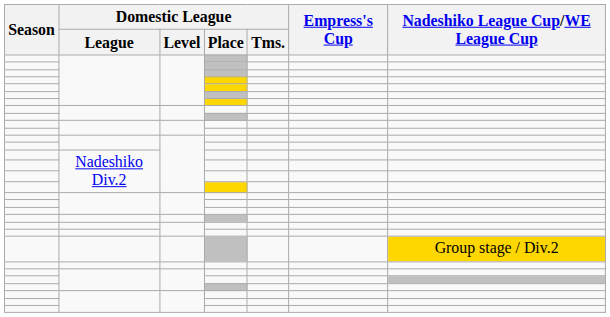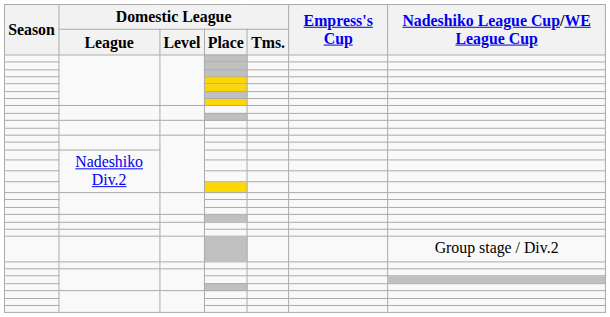row 26 | Nadeshiko League Cup/WE League Cup: gold background -> no background
